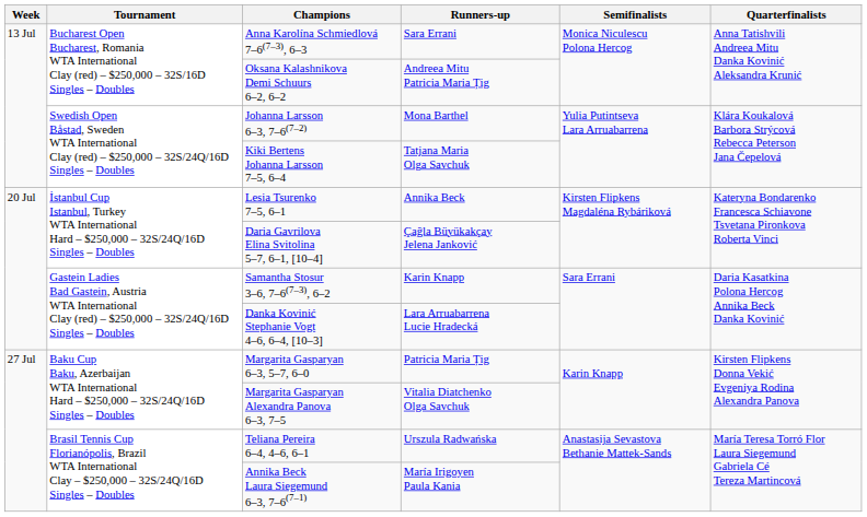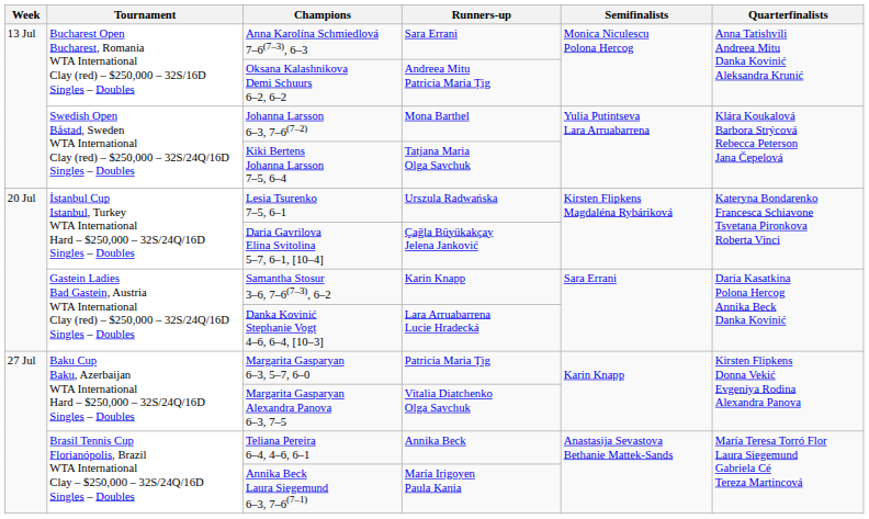Lesia Tsurenko 7–5, 6–1 | Runners-up: Annika Beck -> Urszula Radwańska
Teliana Pereira 6–4, 4–6, 6–1 | Runners-up: Urszula Radwańska -> Annika Beck
